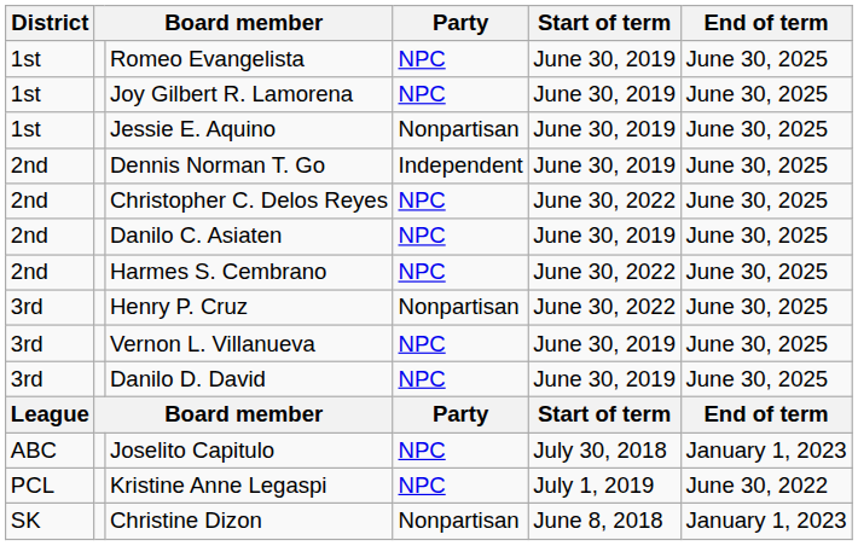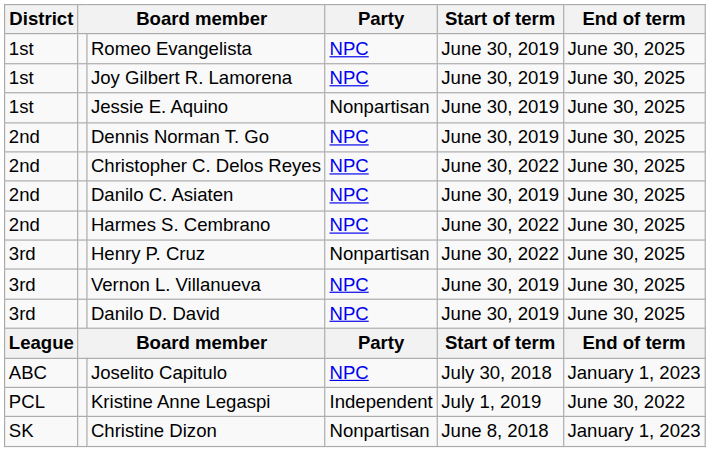Dennis Norman T. Go | Party: Independent -> NPC
Kristine Anne Legaspi | Party: NPC -> Independent
